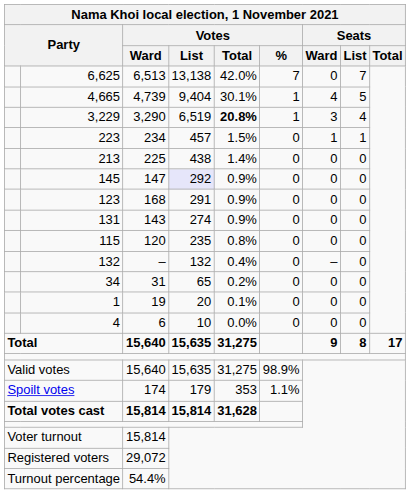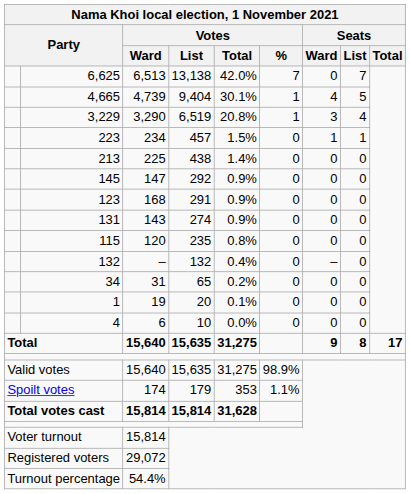3,229 | Votes / Total: bold -> normal
145 | Votes / List: lavender background -> no background
